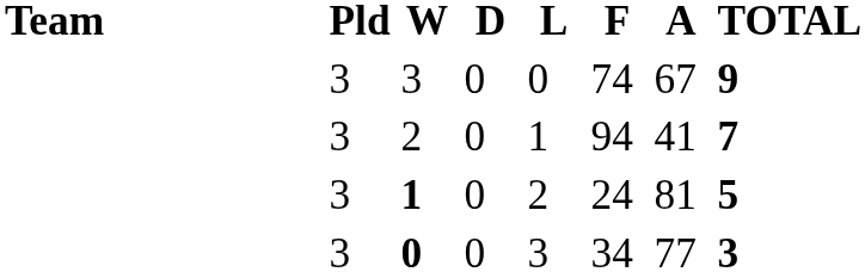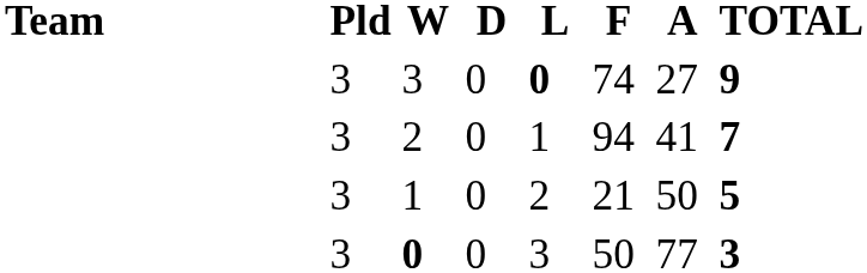row 2 | column 5: normal -> bold
row 2 | column 7: 67 -> 27
row 4 | column 3: bold -> normal
row 4 | column 6: 24 -> 21
row 4 | column 7: 81 -> 50
row 5 | column 6: 34 -> 50
